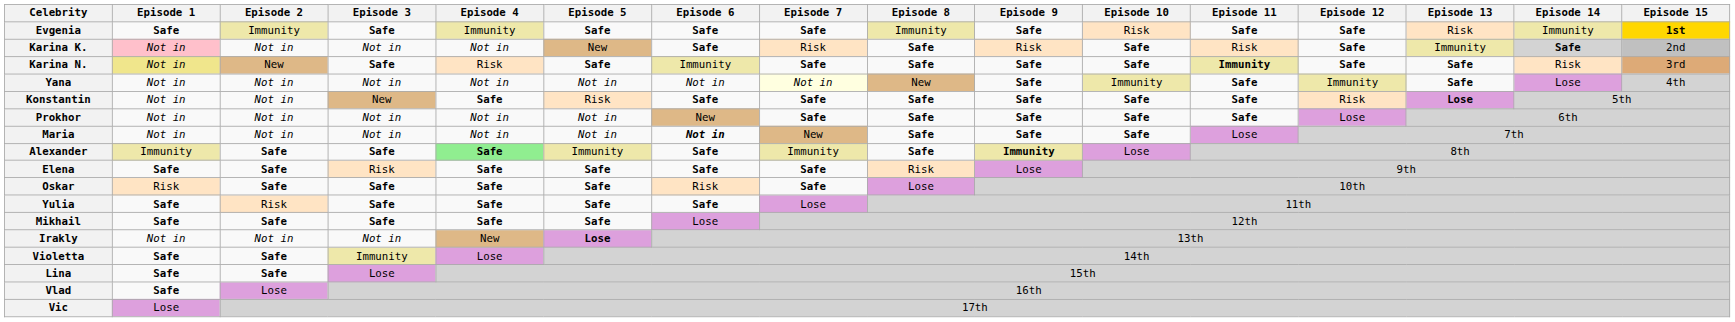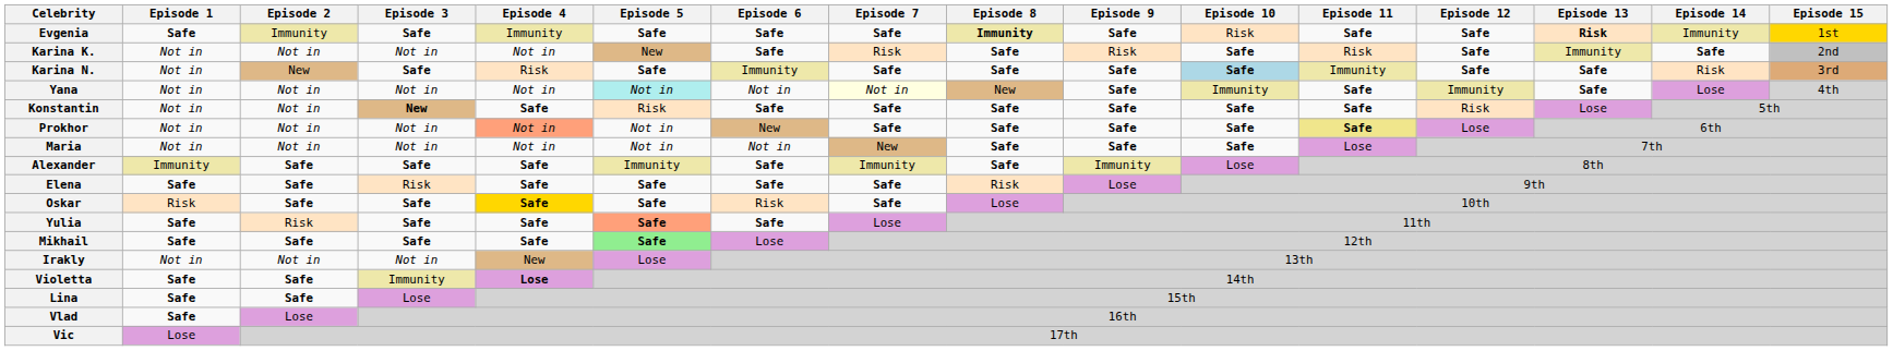Evgenia | Episode 8: normal -> bold
Evgenia | Episode 13: normal -> bold
Evgenia | Episode 15: bold -> normal
Karina K. | Episode 1: pink background -> no background
Karina K. | Episode 14: lightgrey background -> no background
Karina N. | Episode 1: khaki background -> no background
Karina N. | Episode 10: no background -> lightblue background
Karina N. | Episode 11: bold -> normal
Yana | Episode 5: no background -> paleturquoise background
Konstantin | Episode 3: normal -> bold
Konstantin | Episode 13: bold -> normal
Prokhor | Episode 4: no background -> lightsalmon background
Prokhor | Episode 11: no background -> khaki background
Maria | Episode 6: bold -> normal
Alexander | Episode 4: lightgreen background -> no background
Alexander | Episode 9: bold -> normal
Oskar | Episode 4: no background -> gold background
Yulia | Episode 5: no background -> lightsalmon background
Mikhail | Episode 5: no background -> lightgreen background
Irakly | Episode 5: bold -> normal
Violetta | Episode 4: normal -> bold
